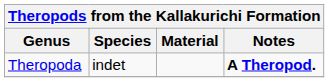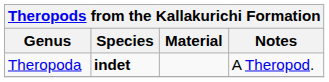Theropoda | Species: normal -> bold
Theropoda | Notes: bold -> normal
